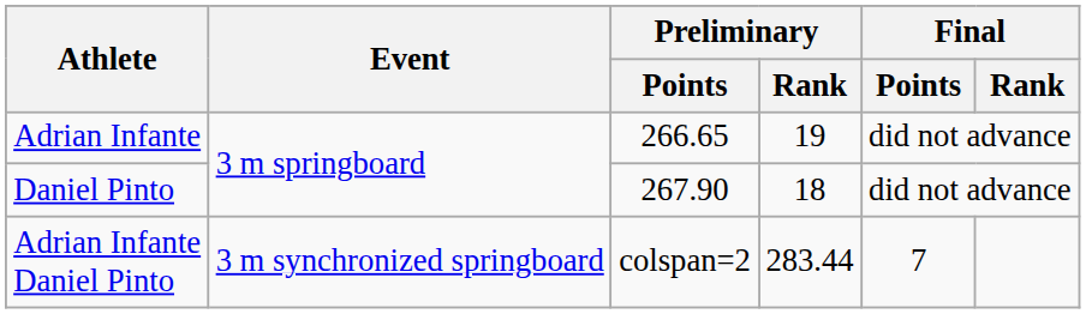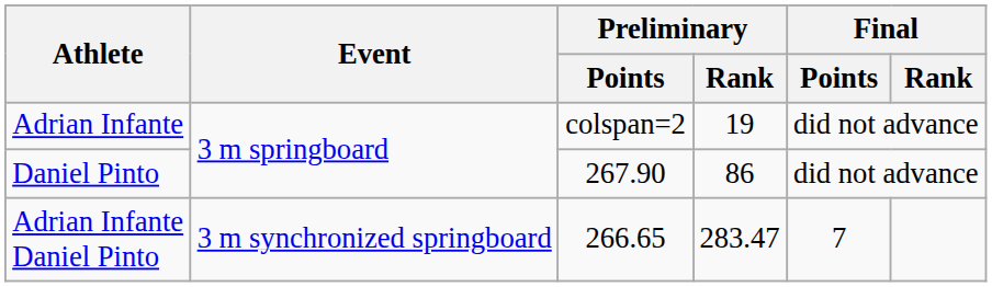Adrian Infante | Preliminary / Points: 266.65 -> colspan=2
Daniel Pinto | Preliminary / Rank: 18 -> 86
Adrian Infante Daniel Pinto | Preliminary / Points: colspan=2 -> 266.65
Adrian Infante Daniel Pinto | Preliminary / Rank: 283.44 -> 283.47
